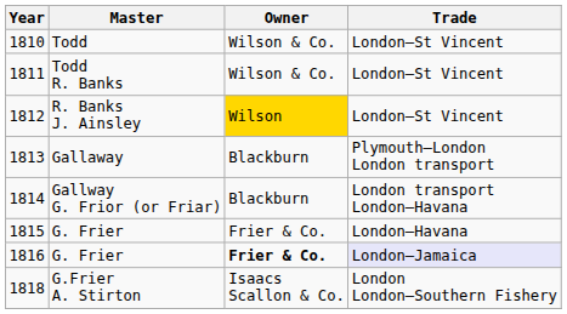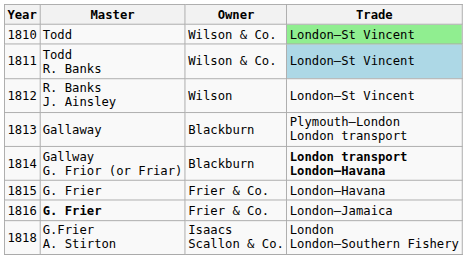1810 | Trade: no background -> lightgreen background
1811 | Trade: no background -> lightblue background
1812 | Owner: gold background -> no background
1814 | Trade: normal -> bold
1816 | Master: normal -> bold
1816 | Owner: bold -> normal
1816 | Trade: lavender background -> no background
